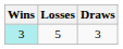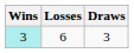row 2 | Losses: 5 -> 6
